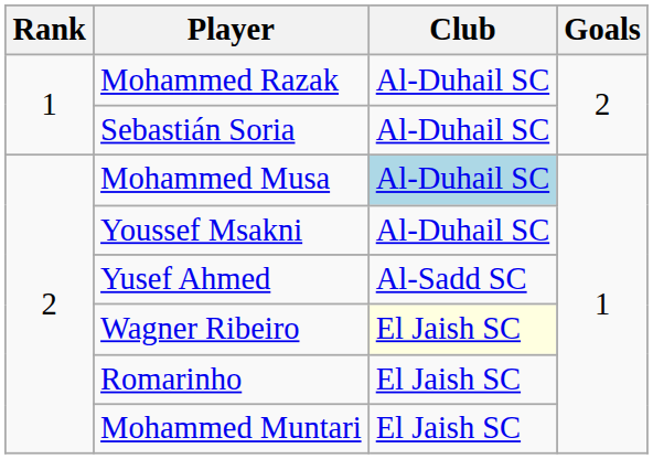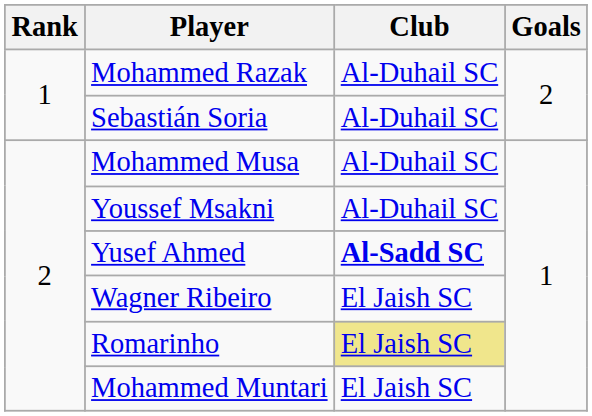Mohammed Musa | Club: lightblue background -> no background
Yusef Ahmed | Club: normal -> bold
Wagner Ribeiro | Club: lightyellow background -> no background
Romarinho | Club: no background -> khaki background
